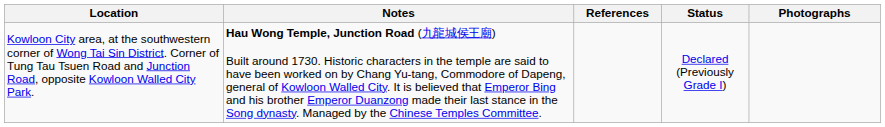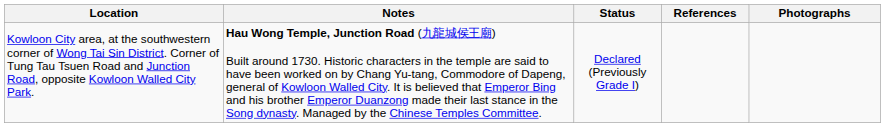columns swapped: Status <-> References
